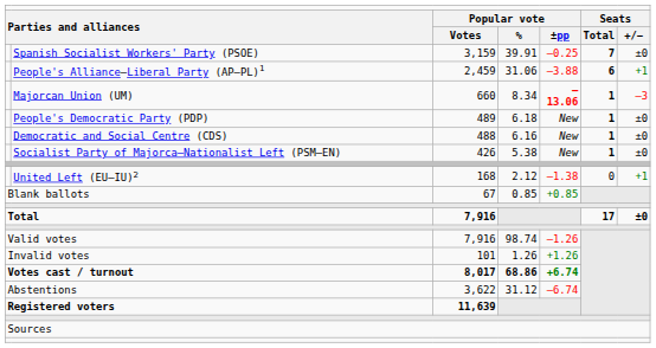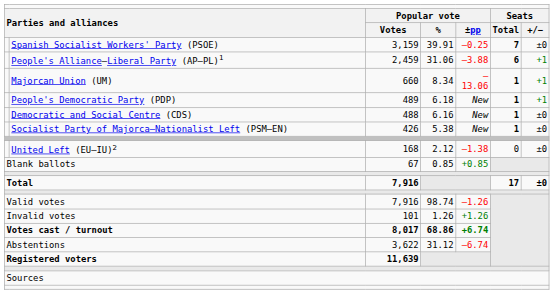Majorcan Union (UM) | column 5: bold -> normal
Majorcan Union (UM) | column 7: –3 -> +1
People's Democratic Party (PDP) | column 7: ±0 -> +1
United Left (EU–IU)2 | column 7: +1 -> ±0
